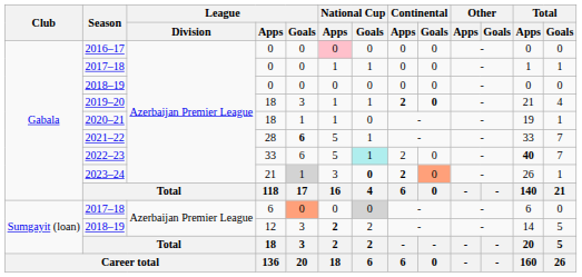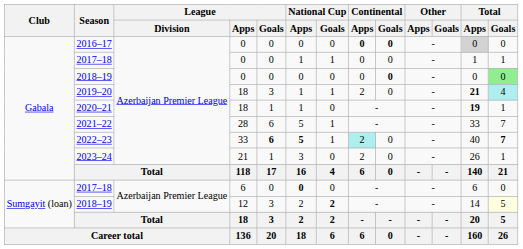2016–17 | National Cup / Apps: pink background -> no background
2016–17 | Continental / Apps: normal -> bold
2016–17 | Continental / Goals: normal -> bold
2016–17 | Total / Apps: no background -> lightgrey background
2018–19 / 0 | Continental / Goals: normal -> bold
2018–19 / 0 | Total / Goals: no background -> lightgreen background
2019–20 | Continental / Apps: bold -> normal
2019–20 | Continental / Goals: bold -> normal
2019–20 | Total / Apps: normal -> bold
2019–20 | Total / Goals: no background -> paleturquoise background
2020–21 | Total / Apps: normal -> bold
2021–22 | League / Goals: bold -> normal
2022–23 | League / Goals: normal -> bold
2022–23 | National Cup / Apps: normal -> bold
2022–23 | National Cup / Goals: paleturquoise background -> no background
2022–23 | Continental / Apps: no background -> paleturquoise background
2022–23 | Total / Apps: bold -> normal
2022–23 | Total / Goals: normal -> bold
2023–24 | League / Goals: lightgrey background -> no background
2023–24 | National Cup / Goals: bold -> normal
2023–24 | Continental / Apps: bold -> normal
2023–24 | Continental / Goals: lightsalmon background -> no background
2017–18 / 6 | League / Goals: lightsalmon background -> no background
2017–18 / 6 | National Cup / Apps: normal -> bold
2017–18 / 6 | National Cup / Goals: lightgrey background -> no background
2018–19 / 12 | National Cup / Apps: bold -> normal
2018–19 / 12 | National Cup / Goals: normal -> bold
2018–19 / 12 | Total / Goals: no background -> lightyellow background
